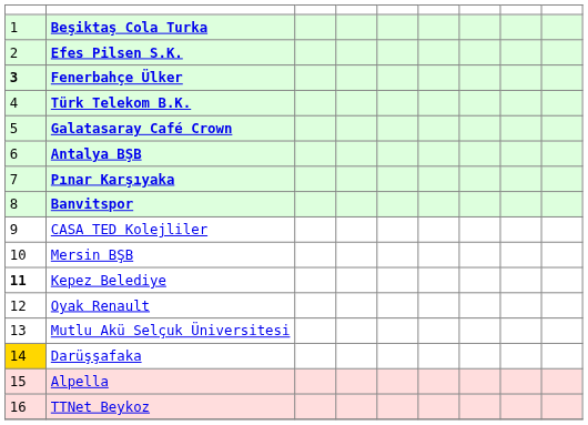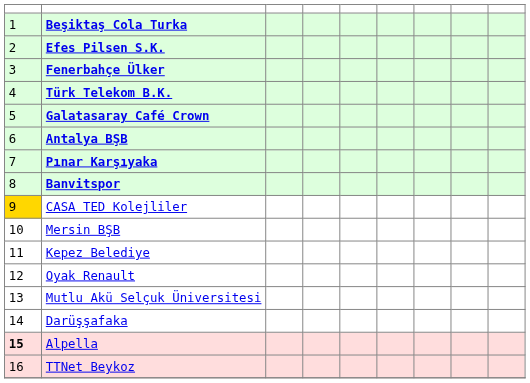Fenerbahçe Ülker | column 1: bold -> normal
CASA TED Kolejliler | column 1: no background -> gold background
Kepez Belediye | column 1: bold -> normal
Darüşşafaka | column 1: gold background -> no background
Alpella | column 1: normal -> bold
